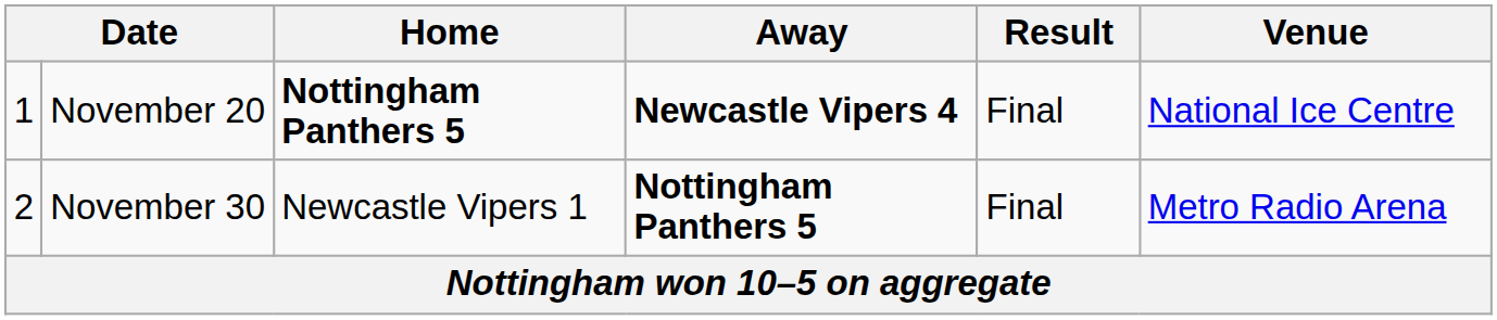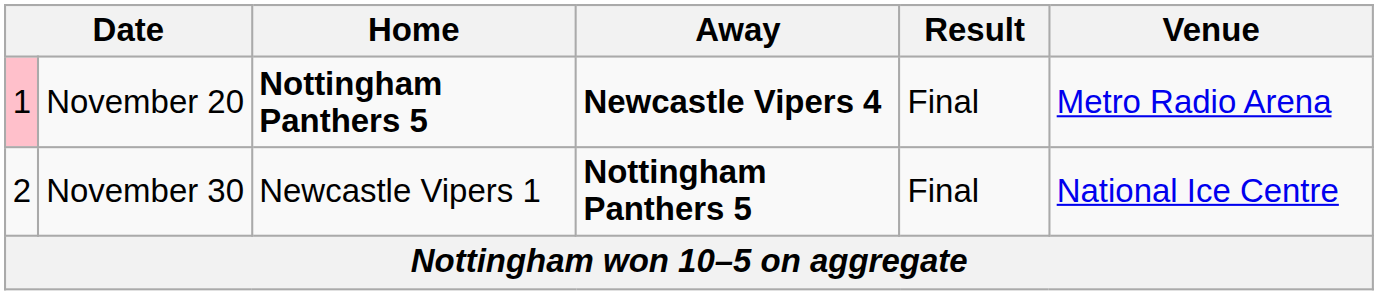November 20 | column 1: no background -> pink background
November 20 | Venue: National Ice Centre -> Metro Radio Arena
November 30 | Venue: Metro Radio Arena -> National Ice Centre
